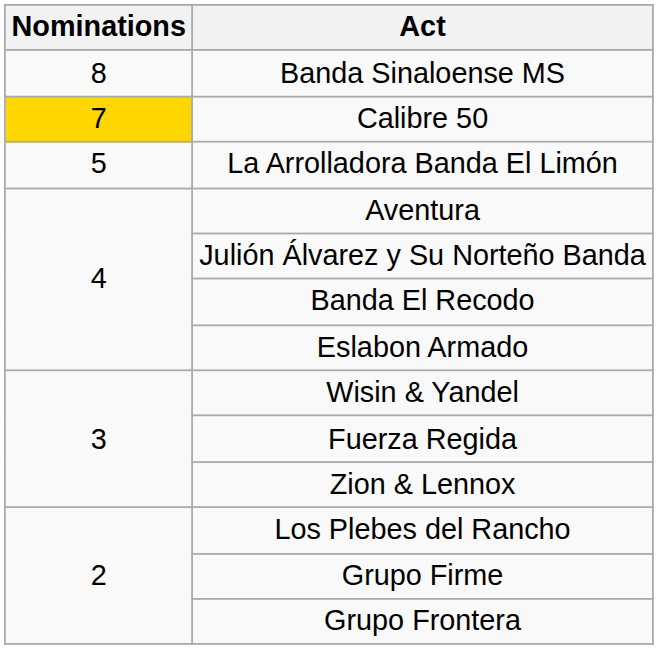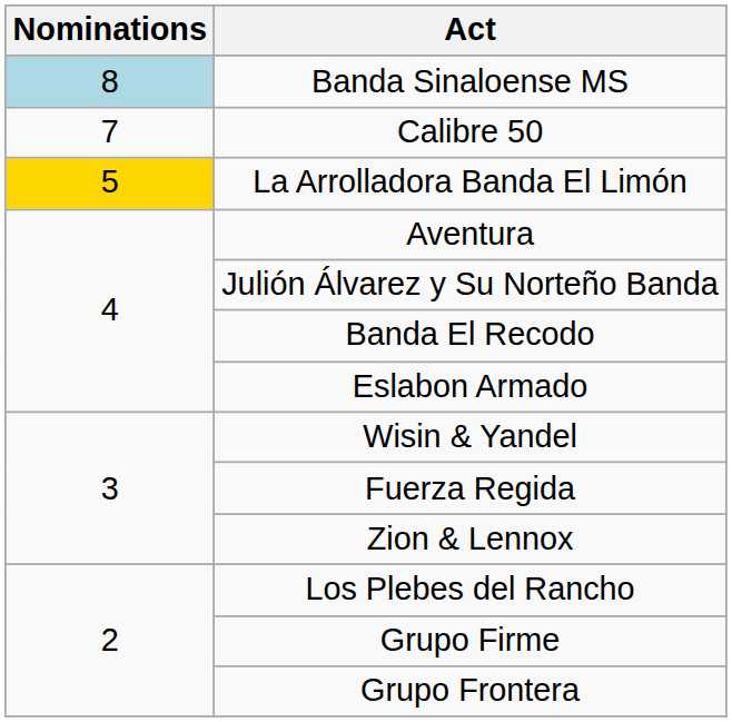Banda Sinaloense MS | Nominations: no background -> lightblue background
Calibre 50 | Nominations: gold background -> no background
La Arrolladora Banda El Limón | Nominations: no background -> gold background
